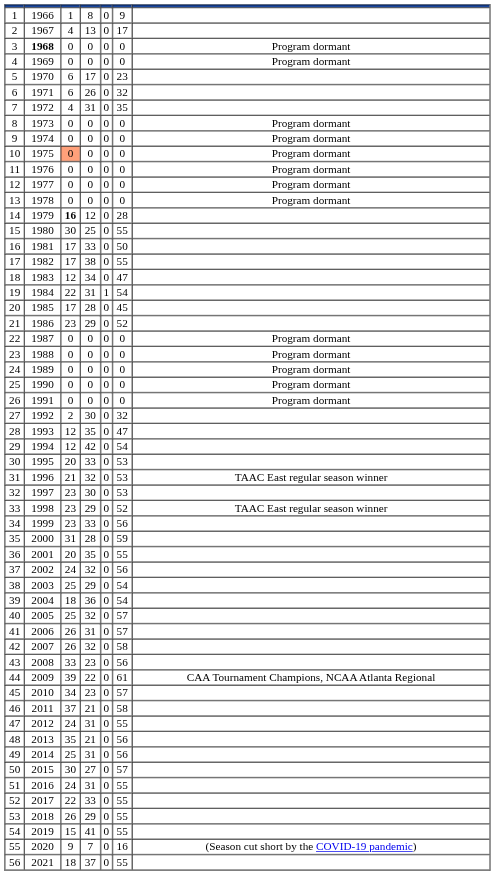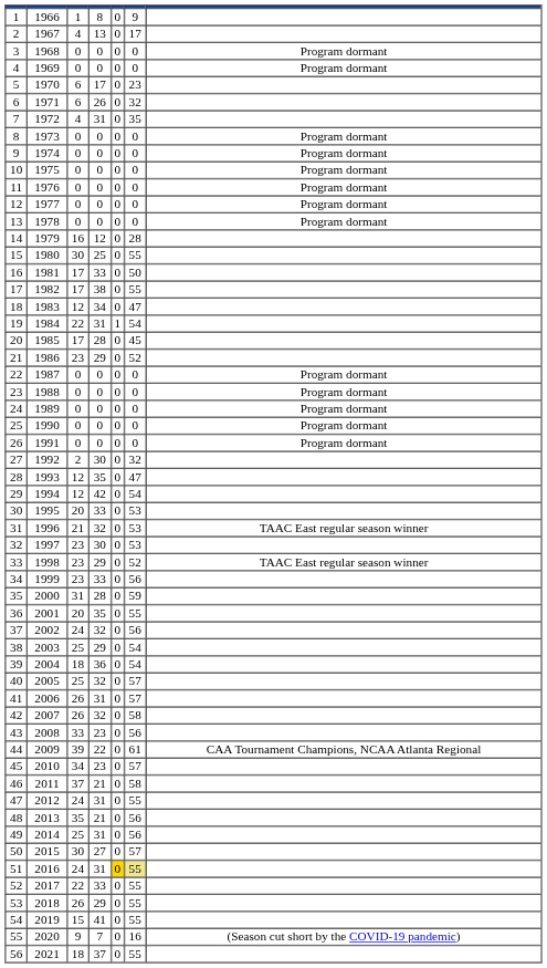3 | column 2: bold -> normal
10 | column 3: lightsalmon background -> no background
14 | column 3: bold -> normal
51 | column 5: no background -> gold background
51 | column 6: no background -> khaki background
